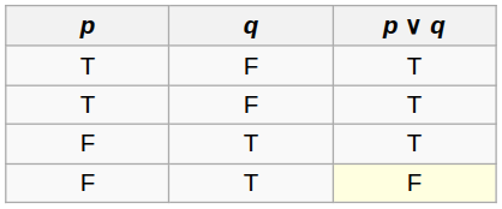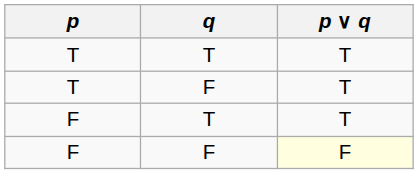row 2 | q: F -> T
row 5 | q: T -> F
